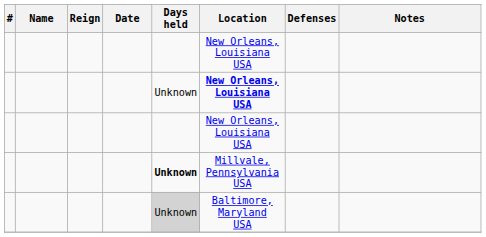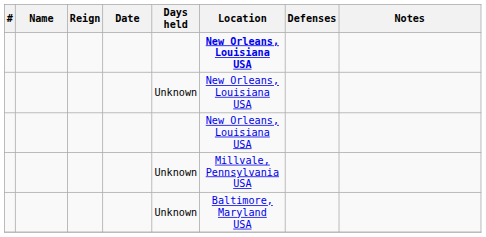row 2 | Location: normal -> bold
row 3 | Location: bold -> normal
row 5 | Days held: bold -> normal
row 6 | Days held: lightgrey background -> no background
